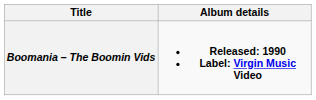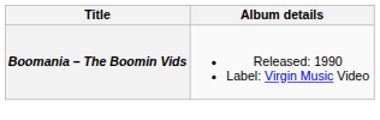Boomania – The Boomin Vids | Album details: bold -> normal
